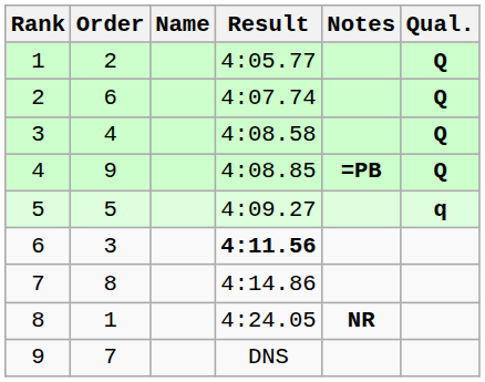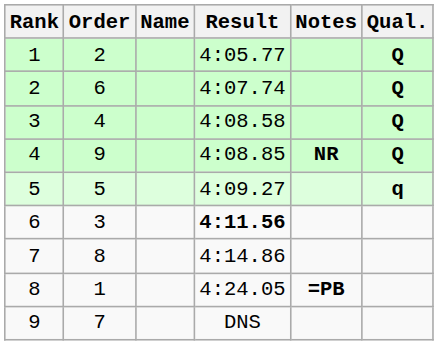row 5 | Notes: =PB -> NR
row 9 | Notes: NR -> =PB
